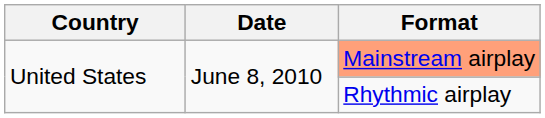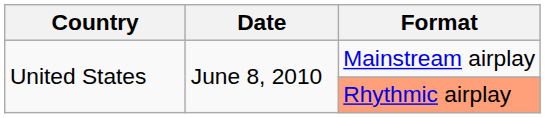Mainstream airplay | Format: lightsalmon background -> no background
Rhythmic airplay | Format: no background -> lightsalmon background
